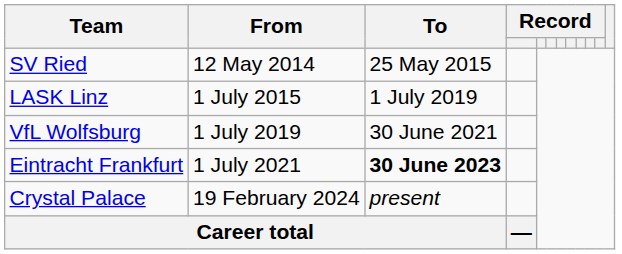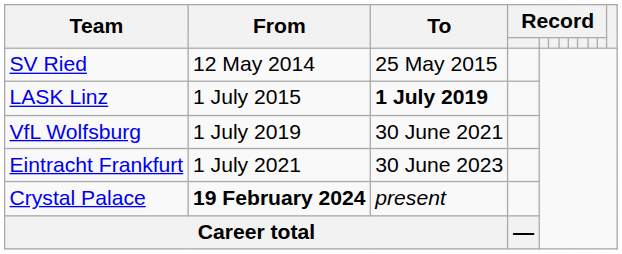LASK Linz | To: normal -> bold
Eintracht Frankfurt | To: bold -> normal
Crystal Palace | From: normal -> bold
